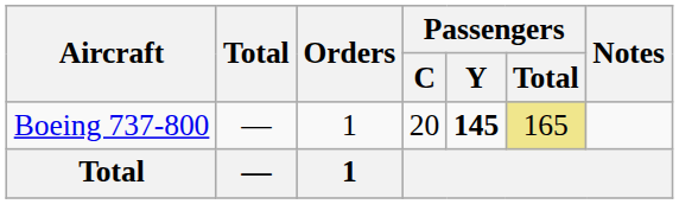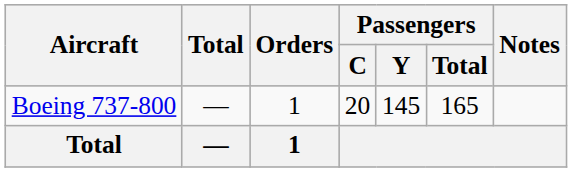Boeing 737-800 | Passengers / Y: bold -> normal
Boeing 737-800 | Passengers / Total: khaki background -> no background
